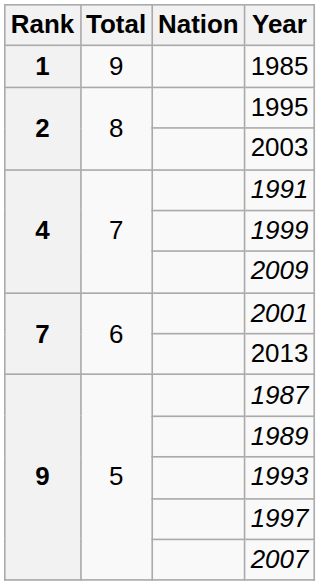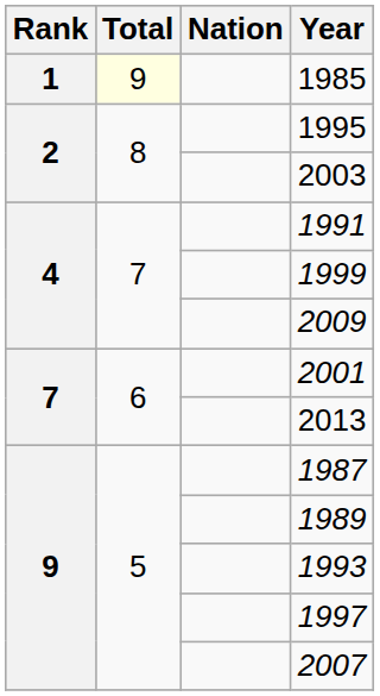1985 | Total: no background -> lightyellow background
